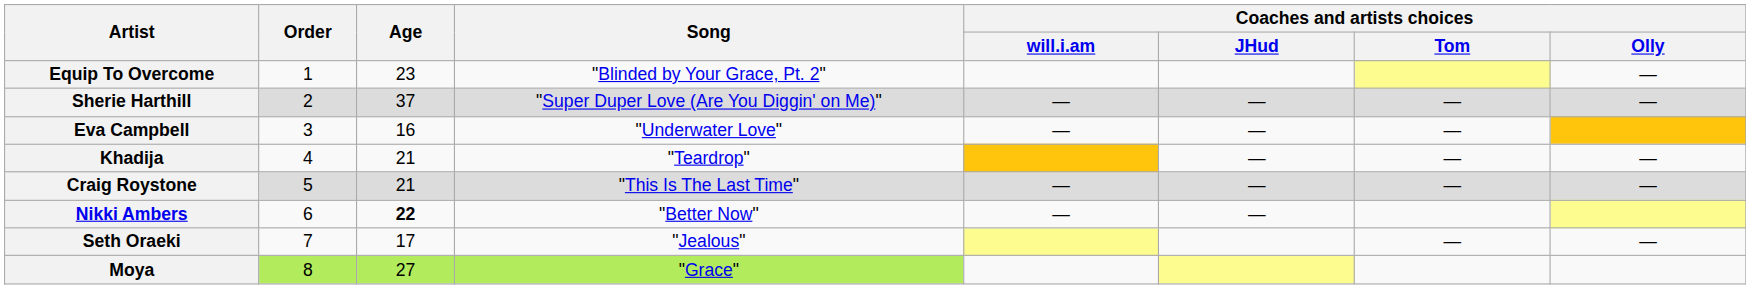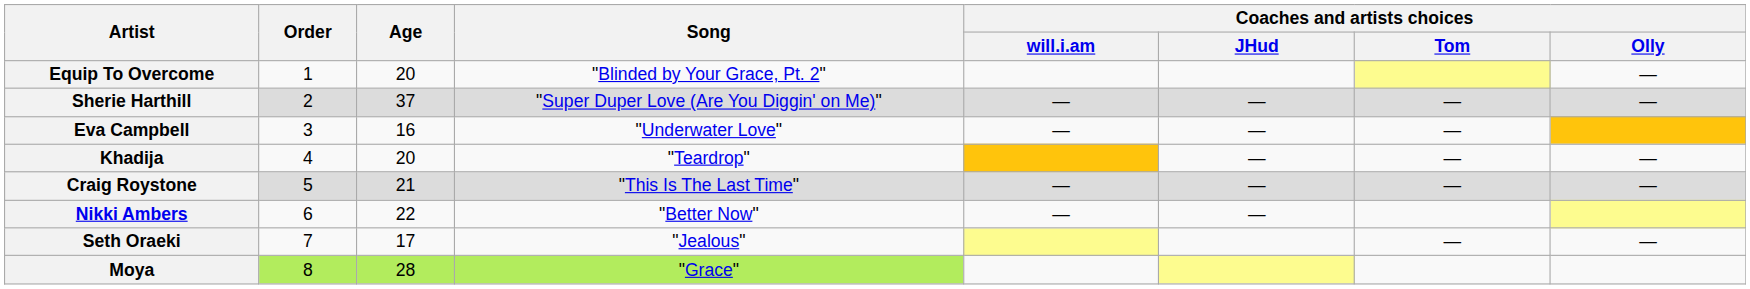Equip To Overcome | Age: 23 -> 20
Khadija | Age: 21 -> 20
Nikki Ambers | Age: bold -> normal
Moya | Age: 27 -> 28
